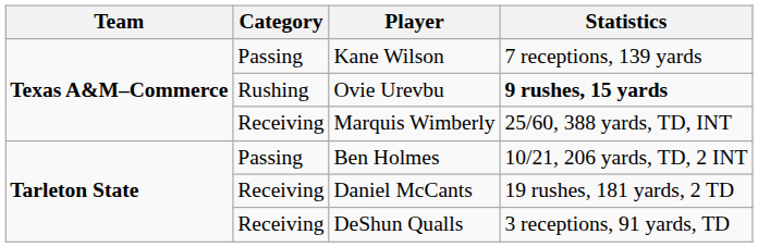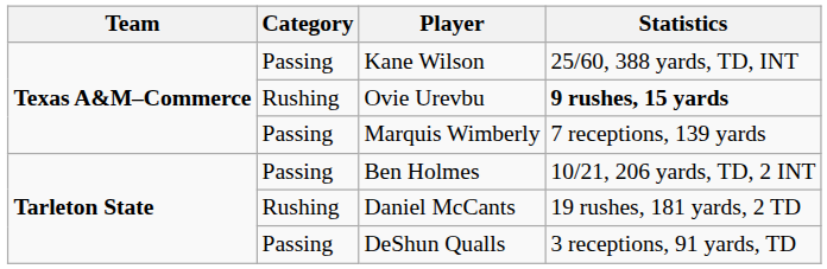Kane Wilson | Statistics: 7 receptions, 139 yards -> 25/60, 388 yards, TD, INT
Marquis Wimberly | Category: Receiving -> Passing
Marquis Wimberly | Statistics: 25/60, 388 yards, TD, INT -> 7 receptions, 139 yards
Daniel McCants | Category: Receiving -> Rushing
DeShun Qualls | Category: Receiving -> Passing
